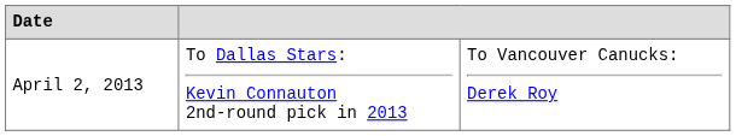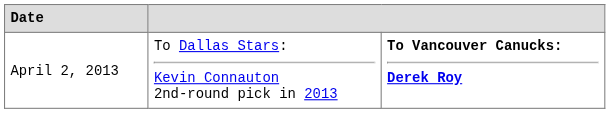April 2, 2013 | column 3: normal -> bold
